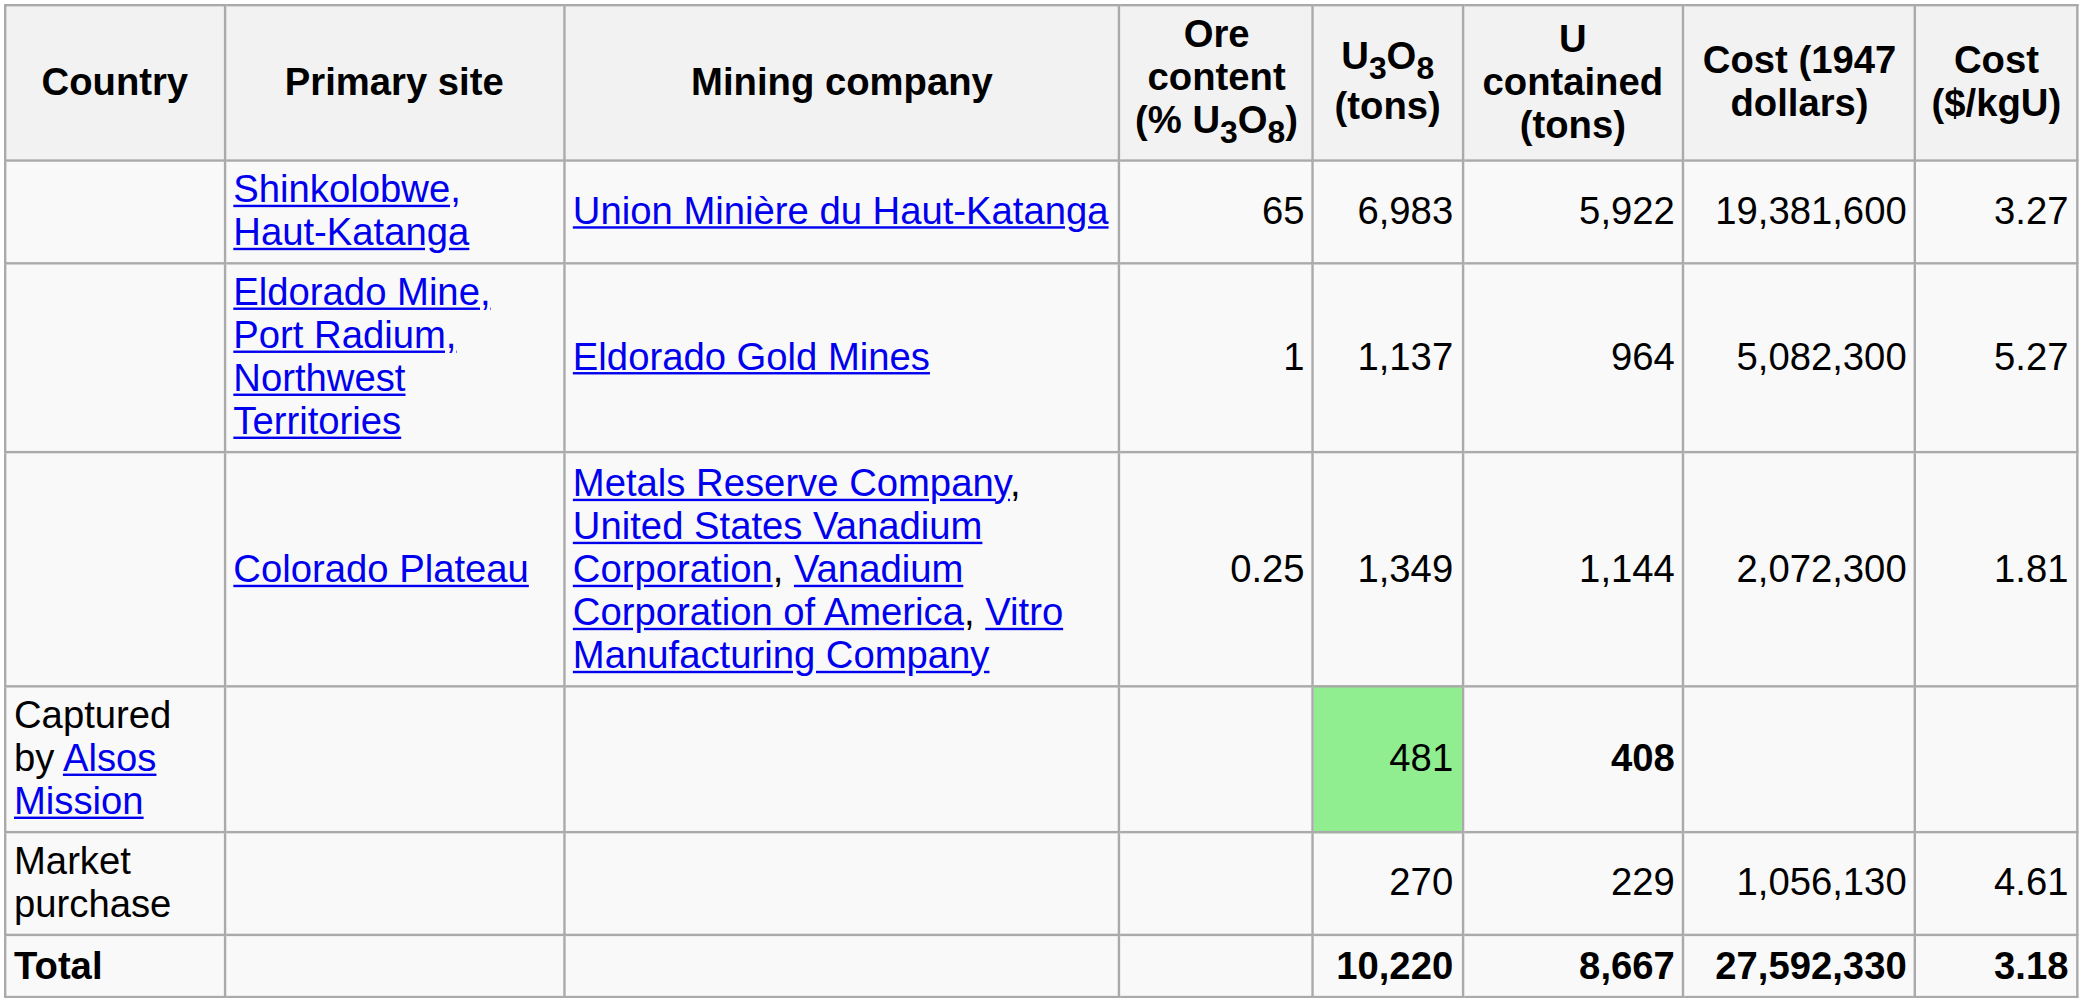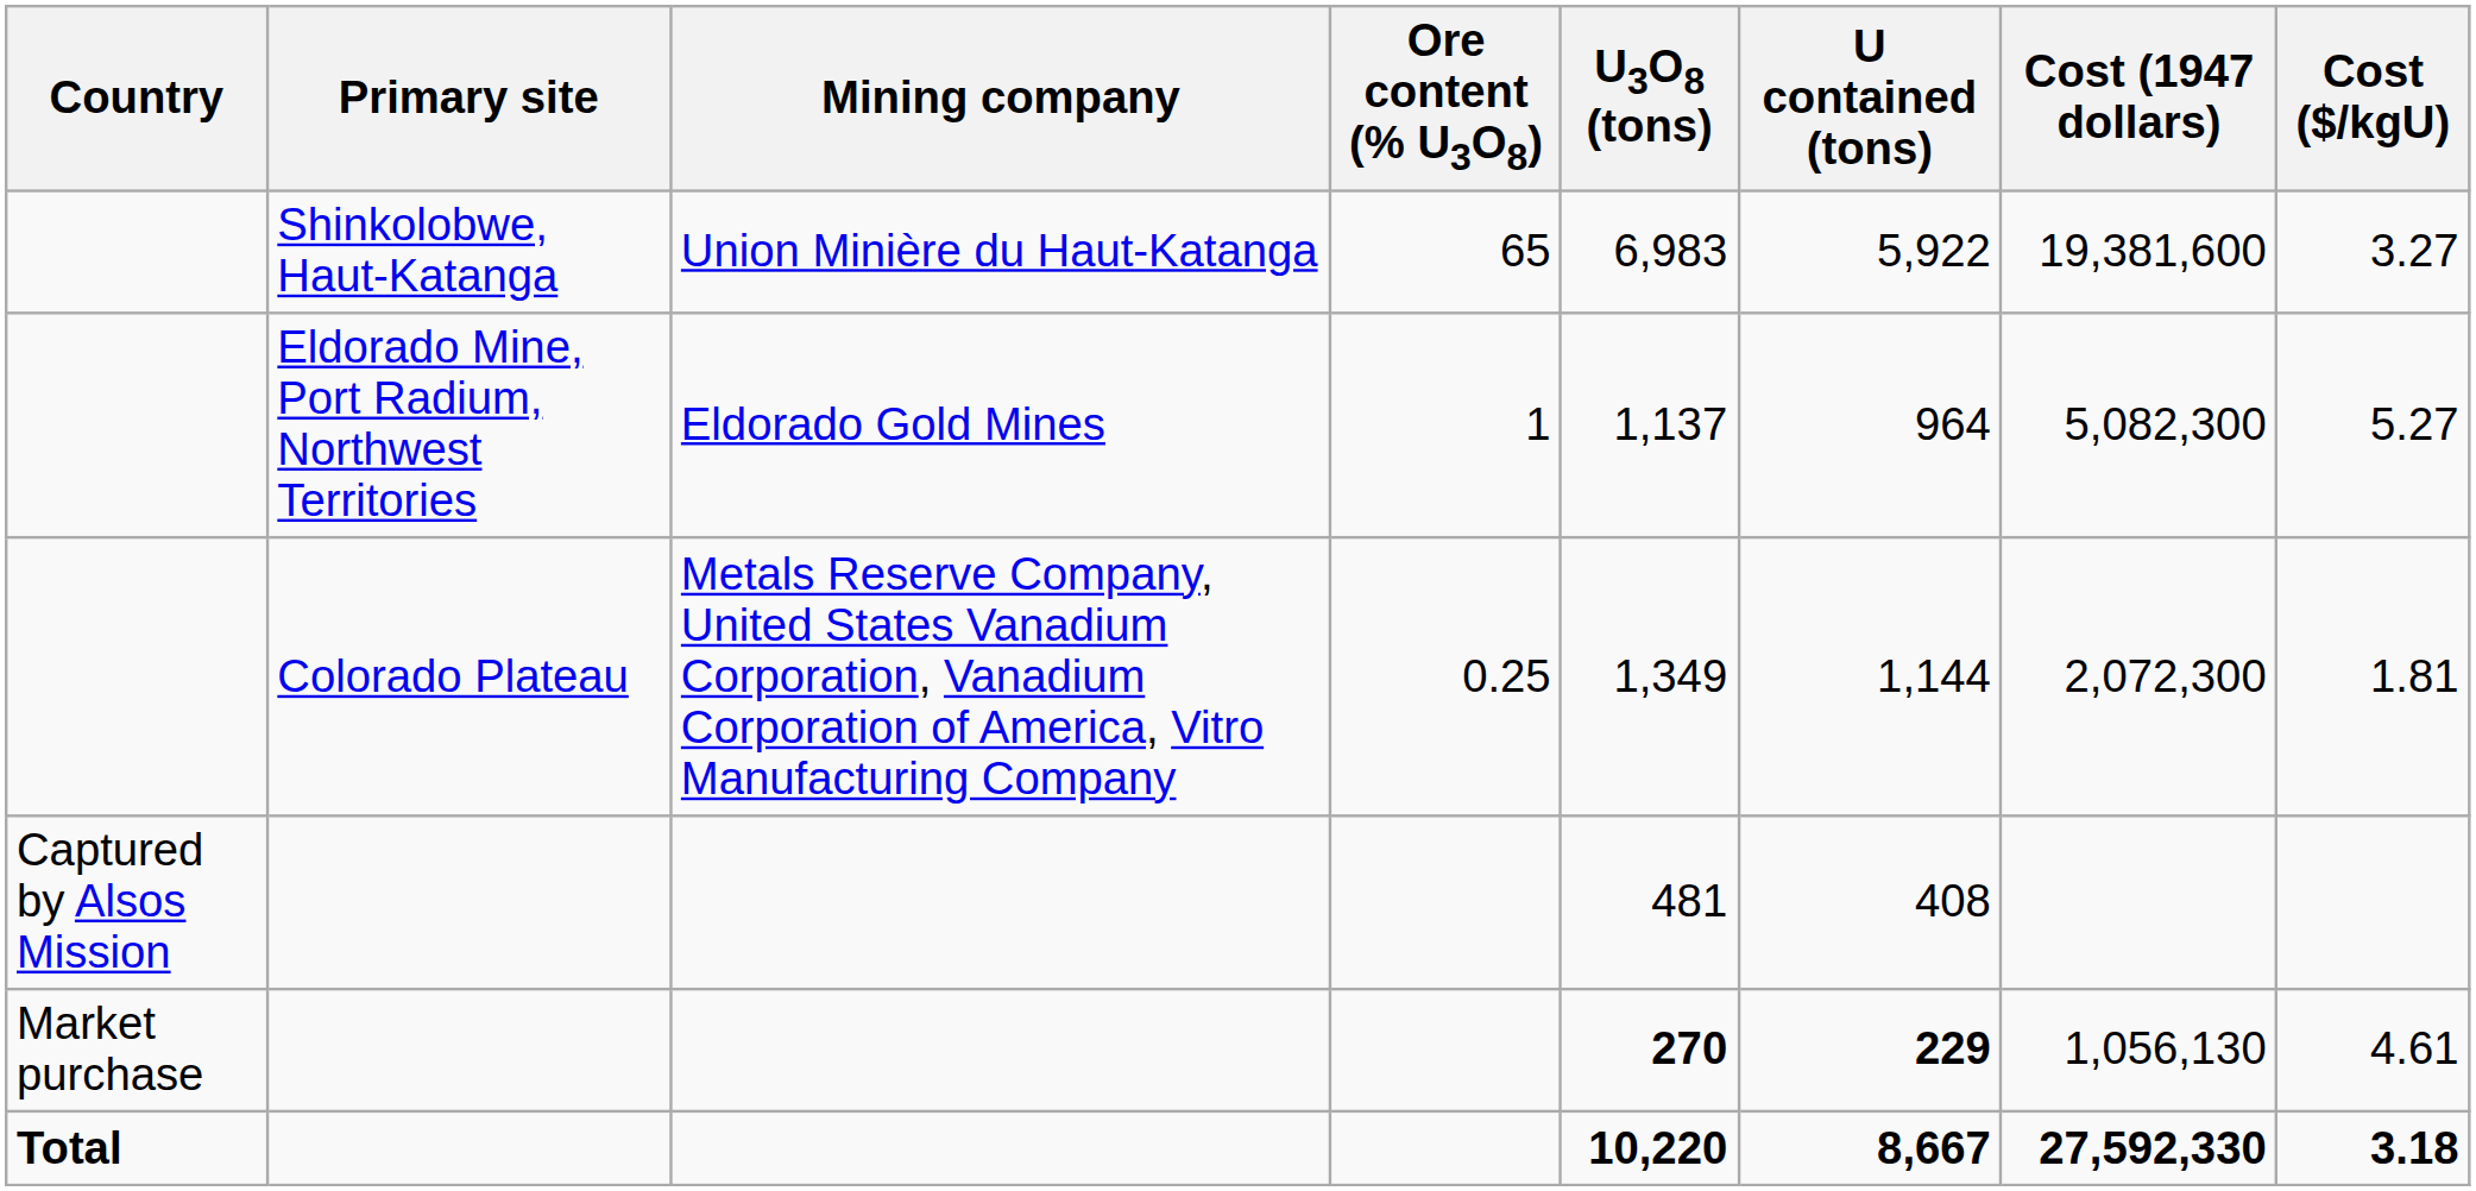Captured by Alsos Mission | U3O8 (tons): lightgreen background -> no background
Captured by Alsos Mission | U contained (tons): bold -> normal
Market purchase | U3O8 (tons): normal -> bold
Market purchase | U contained (tons): normal -> bold
